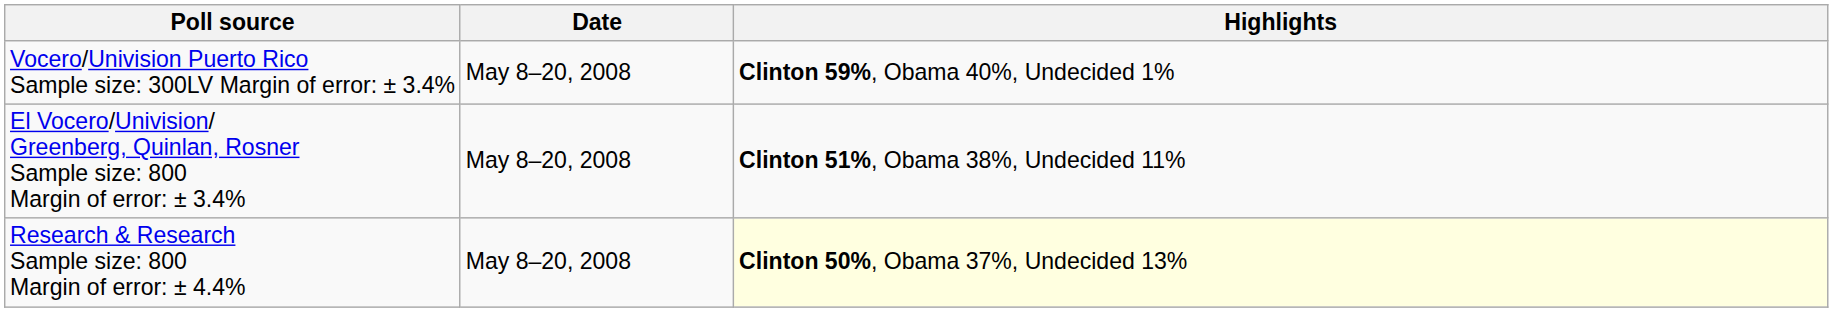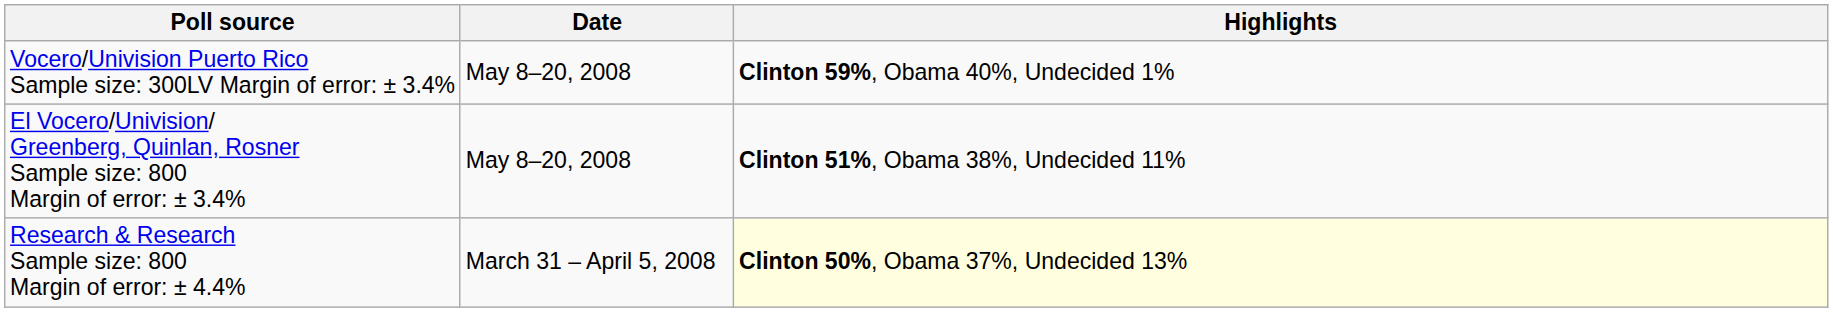Research & Research Sample size: 800 Margin of error: ± 4.4% | Date: May 8–20, 2008 -> March 31 – April 5, 2008
